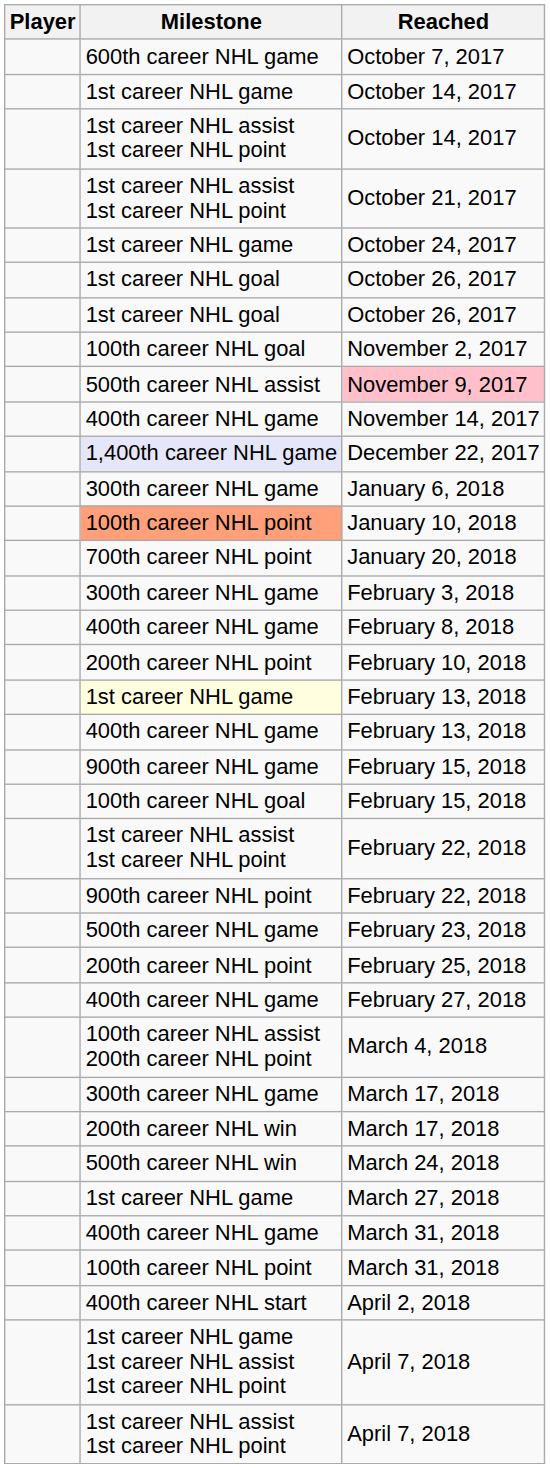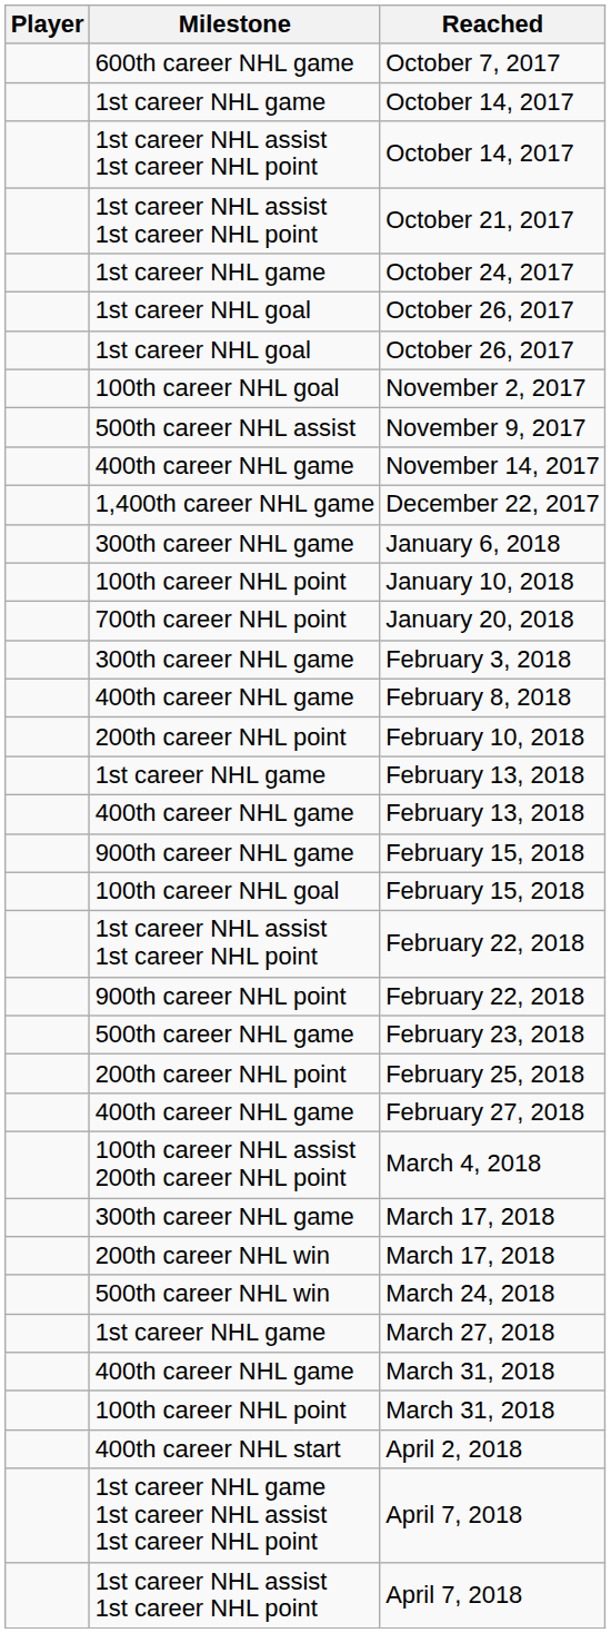row 10 | Reached: pink background -> no background
row 12 | Milestone: lavender background -> no background
row 14 | Milestone: lightsalmon background -> no background
row 19 | Milestone: lightyellow background -> no background
